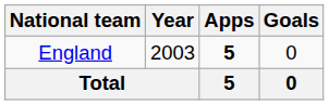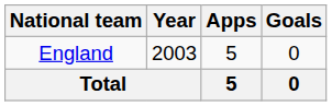England | Apps: bold -> normal
